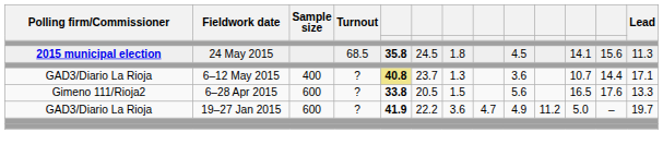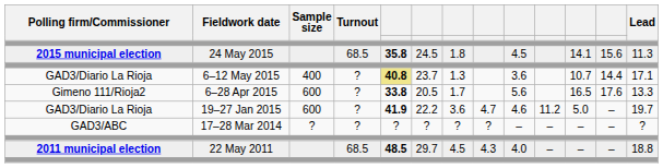6–28 Apr 2015 | column 7: 1.5 -> 1.7
19–27 Jan 2015 | column 9: 4.9 -> 4.6
+ row: GAD3/ABC | 17–28 Mar 2014 | ? | ? | ? | ? | ? | ? | – | – | – | – | ?
+ row: 2011 municipal election | 22 May 2011 | 68.5 | 48.5 | 29.7 | 4.5 | 4.3 | 4.0 | – | – | – | 18.8
